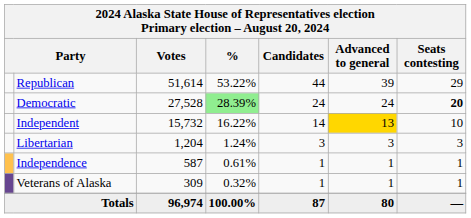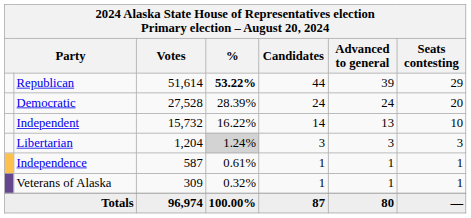Republican | %: normal -> bold
Democratic | %: lightgreen background -> no background
Democratic | Seats contesting: bold -> normal
Independent | Advanced to general: gold background -> no background
Libertarian | %: no background -> lightgrey background
